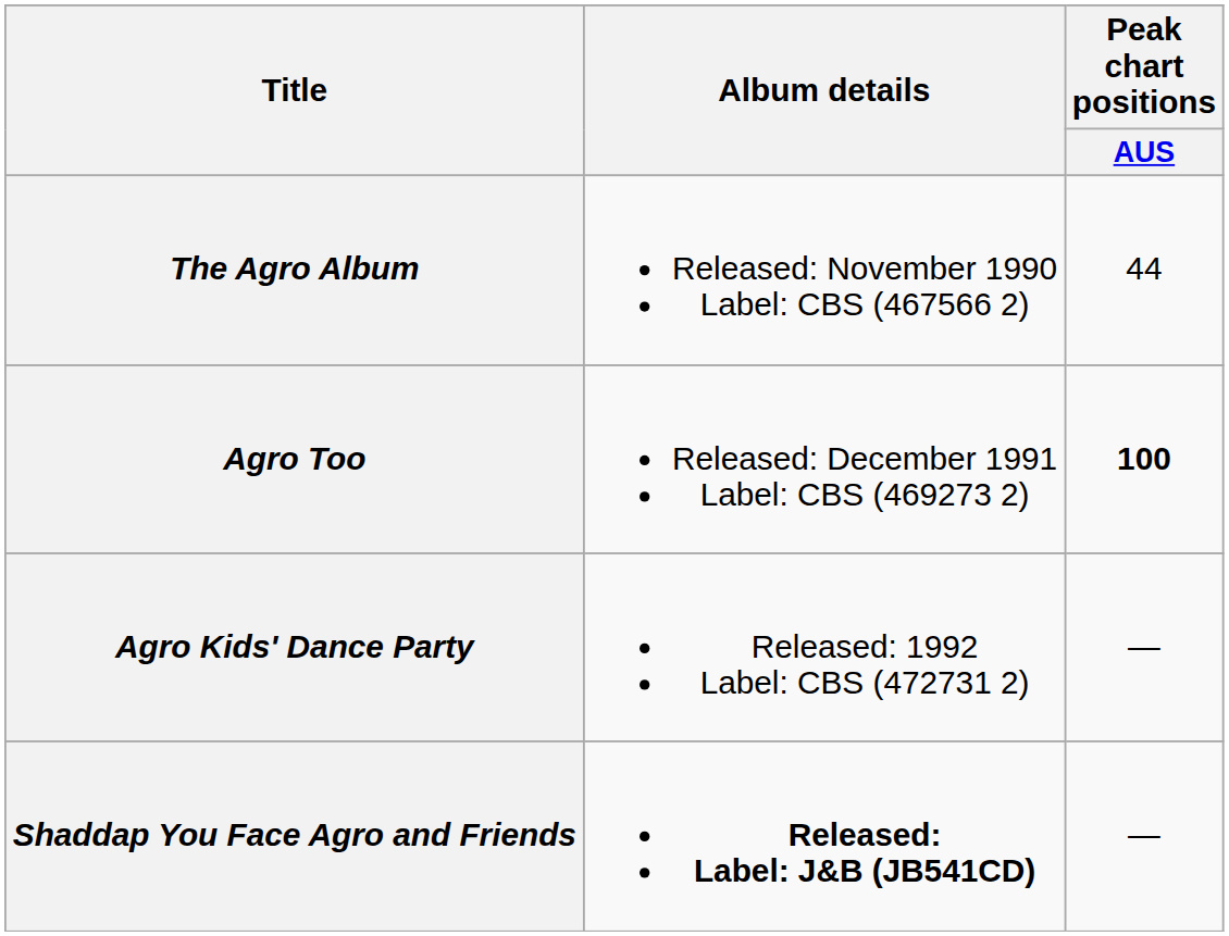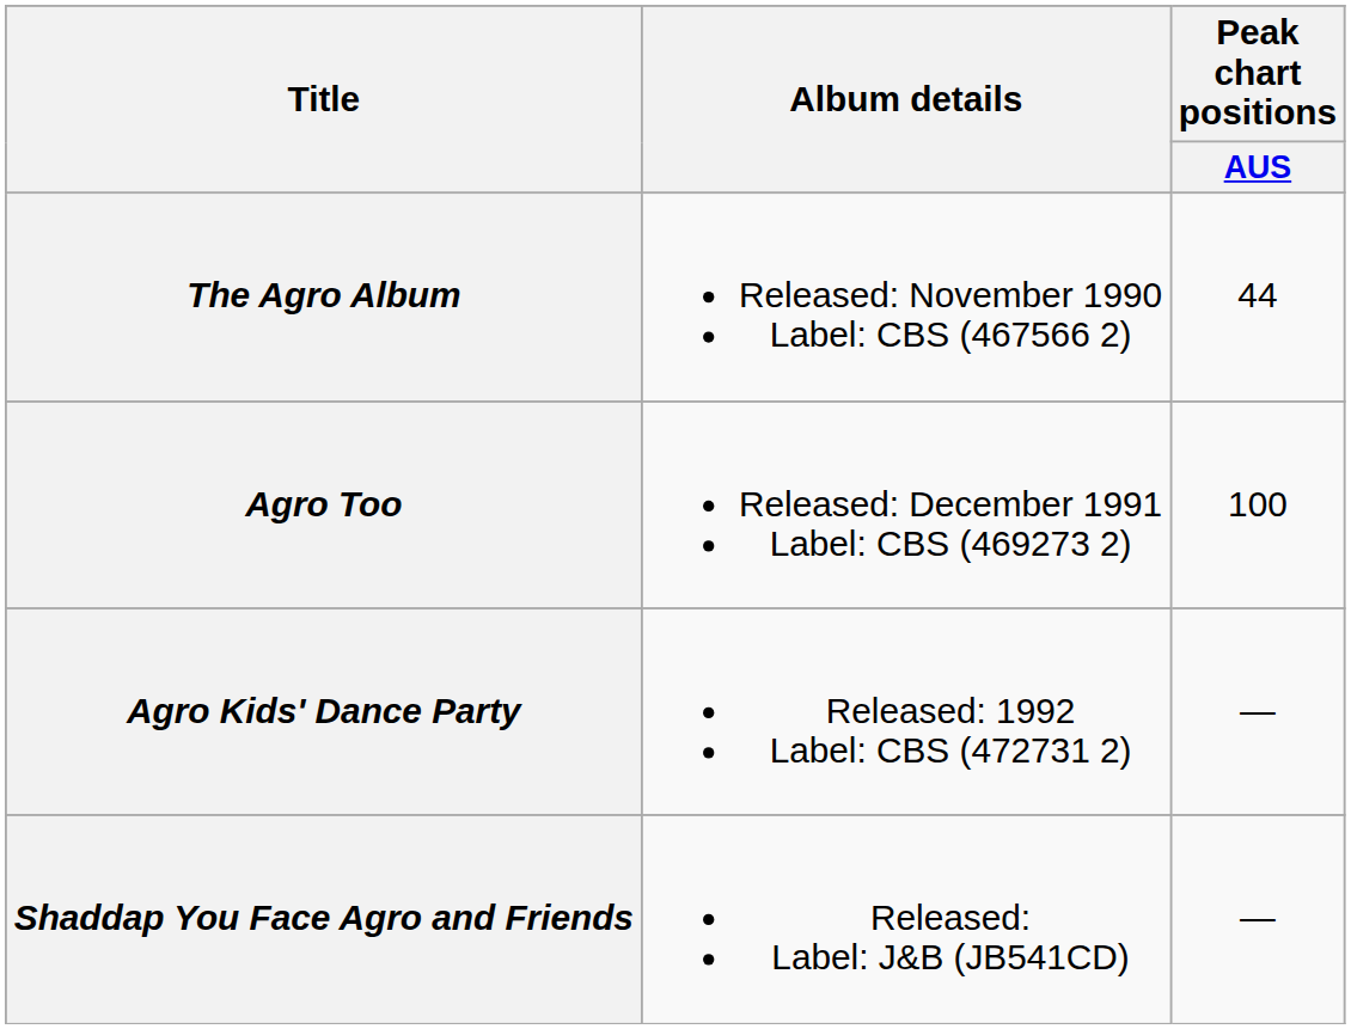Agro Too | Peak chart positions / AUS: bold -> normal
Shaddap You Face Agro and Friends | Album details: bold -> normal
